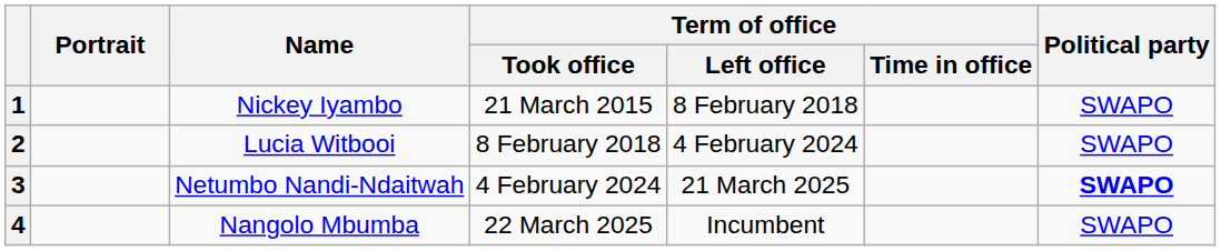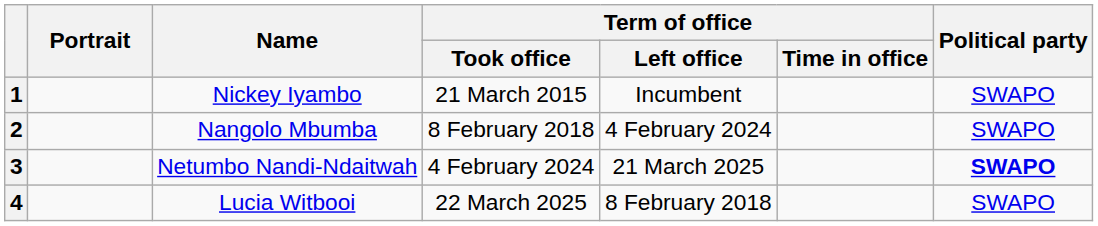1 | Term of office / Left office: 8 February 2018 -> Incumbent
2 | Name: Lucia Witbooi -> Nangolo Mbumba
4 | Name: Nangolo Mbumba -> Lucia Witbooi
4 | Term of office / Left office: Incumbent -> 8 February 2018
